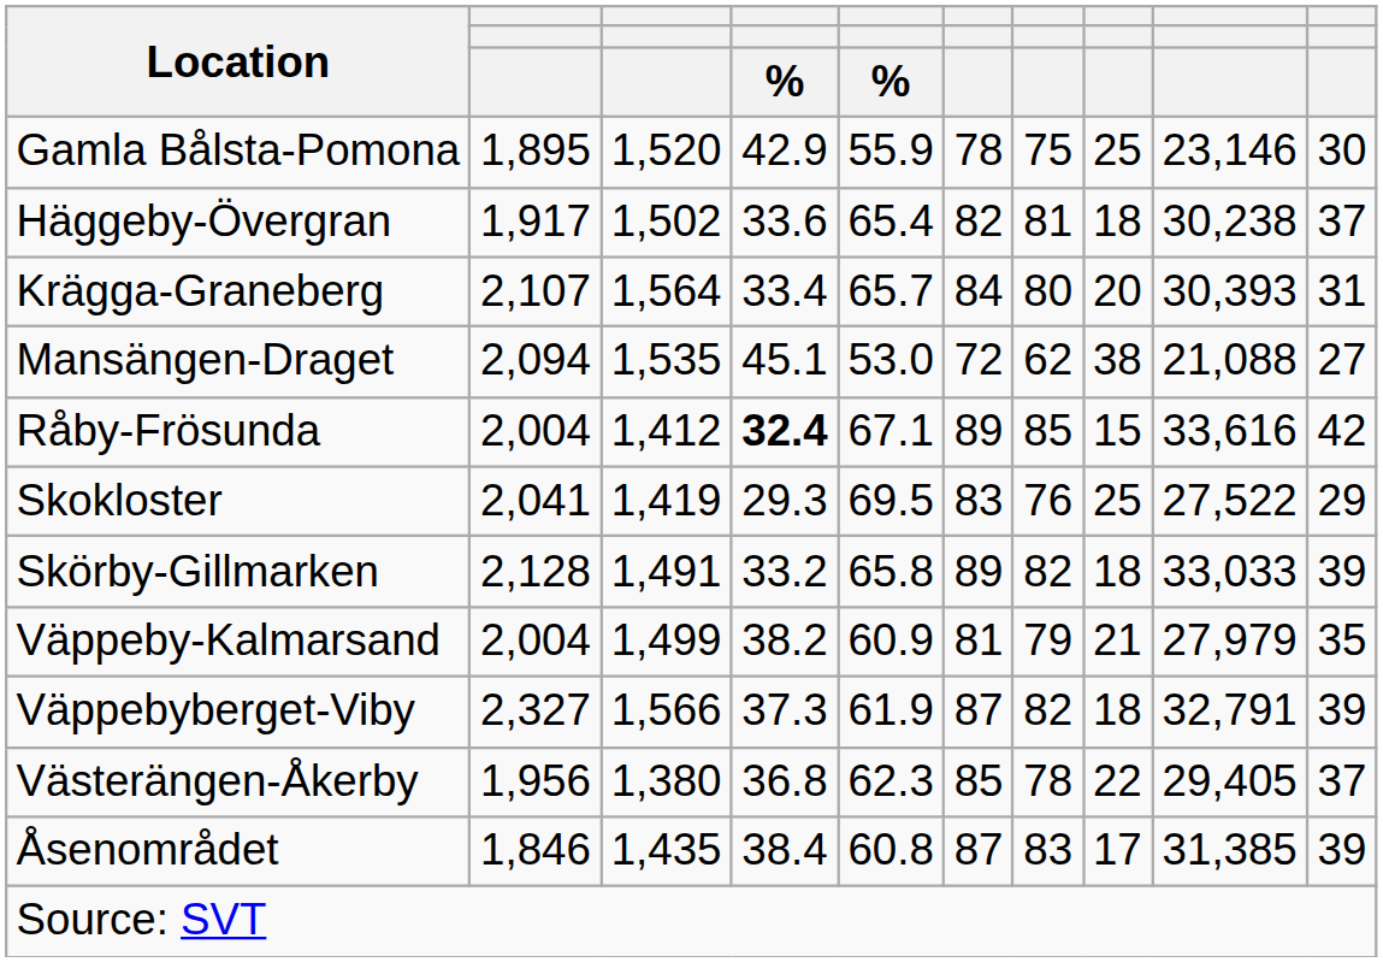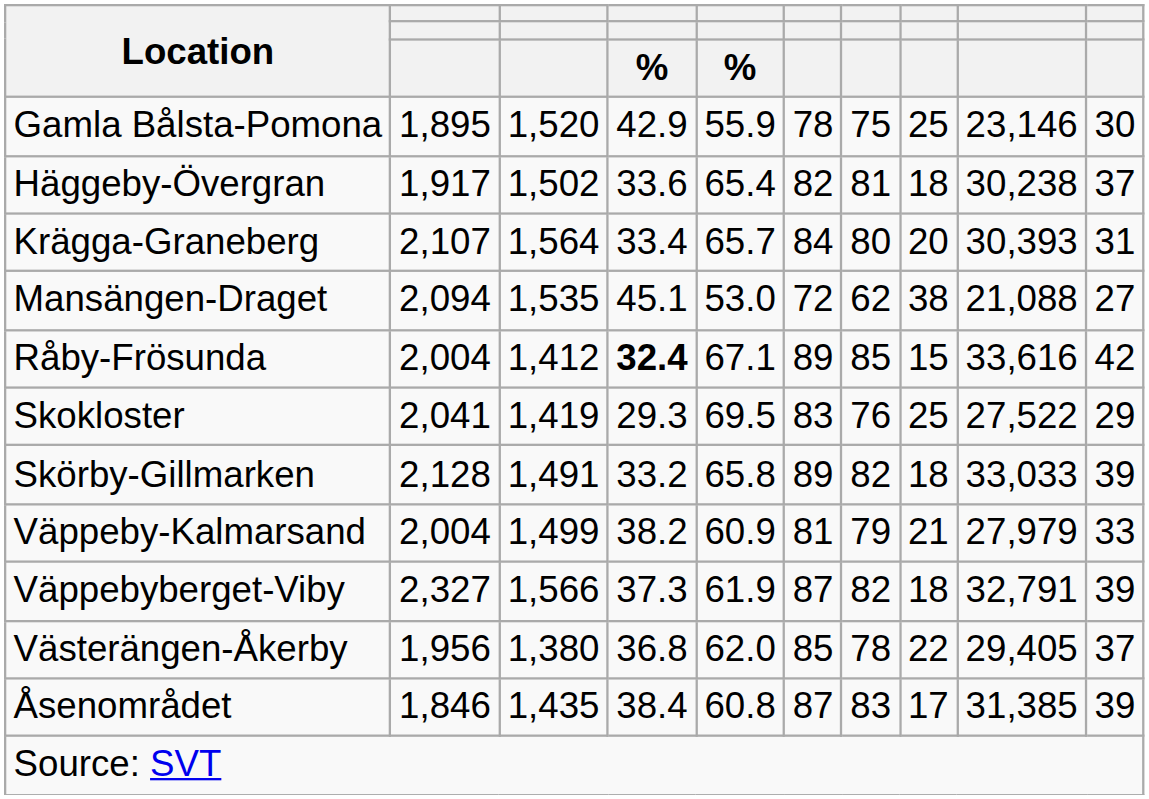Väppeby-Kalmarsand | column 10: 35 -> 33
Västerängen-Åkerby | column 5: 62.3 -> 62.0
